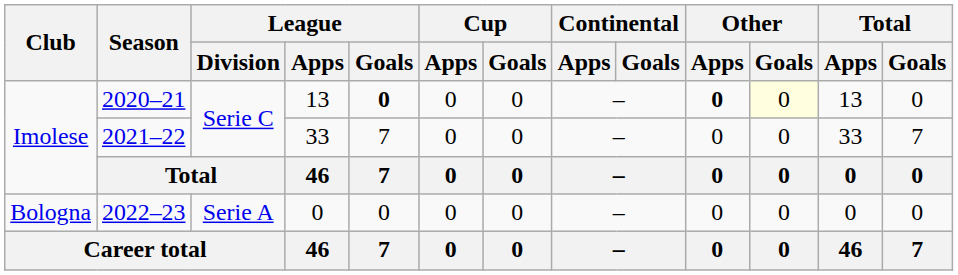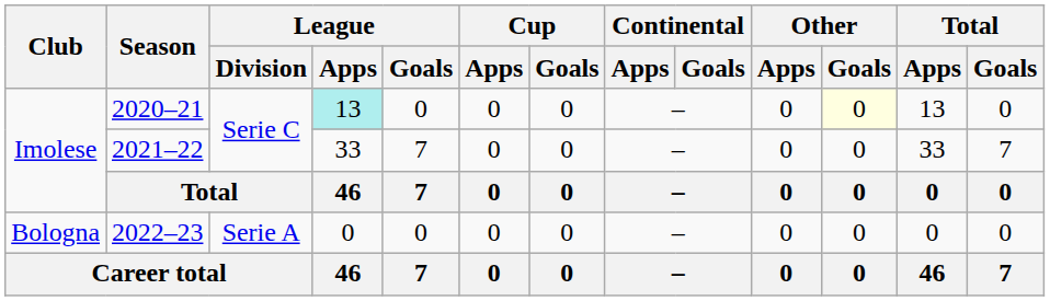2020–21 | League / Apps: no background -> paleturquoise background
2020–21 | League / Goals: bold -> normal
2020–21 | Other / Apps: bold -> normal
